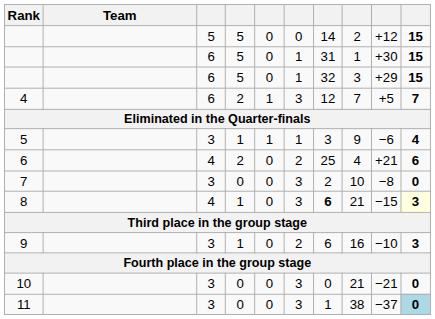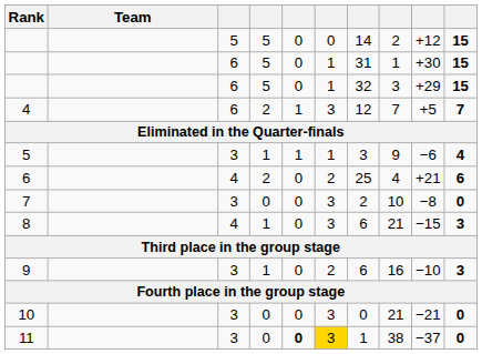8 | column 7: bold -> normal
8 | column 10: lightyellow background -> no background
11 | column 5: normal -> bold
11 | column 6: no background -> gold background
11 | column 10: lightblue background -> no background
